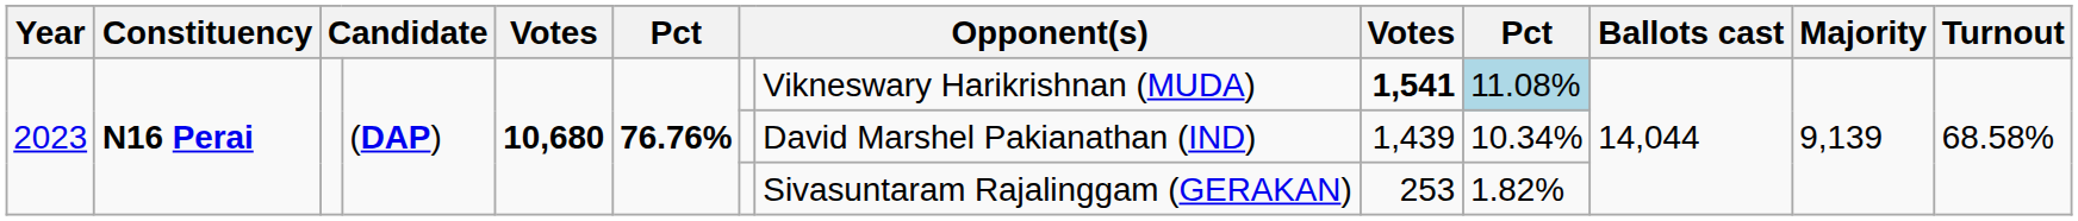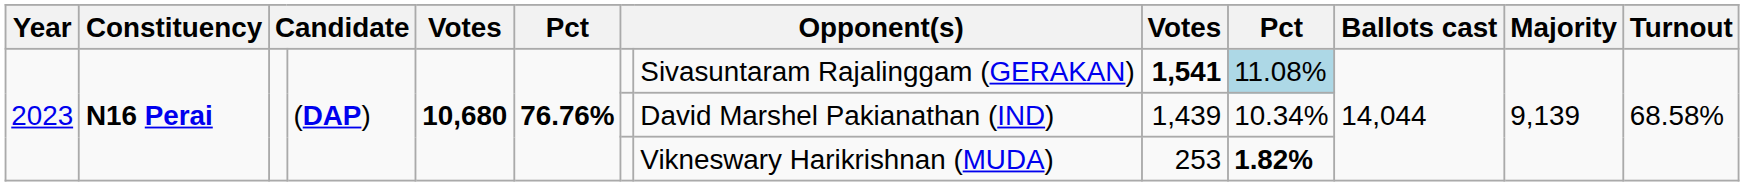row 2 | column 8: Vikneswary Harikrishnan (MUDA) -> Sivasuntaram Rajalinggam (GERAKAN)
row 4 | column 8: Sivasuntaram Rajalinggam (GERAKAN) -> Vikneswary Harikrishnan (MUDA)
row 4 | column 10: normal -> bold
